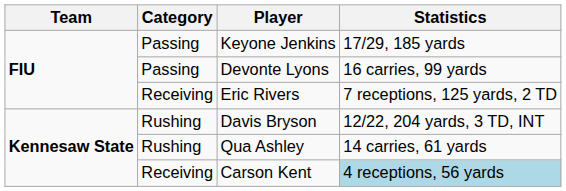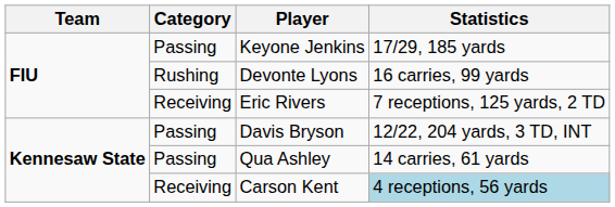Devonte Lyons | Category: Passing -> Rushing
Davis Bryson | Category: Rushing -> Passing
Qua Ashley | Category: Rushing -> Passing
